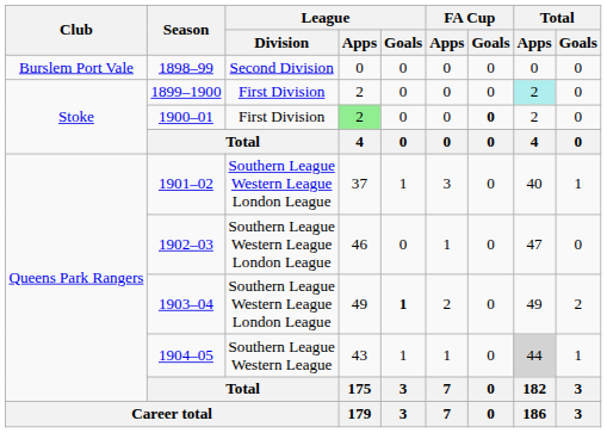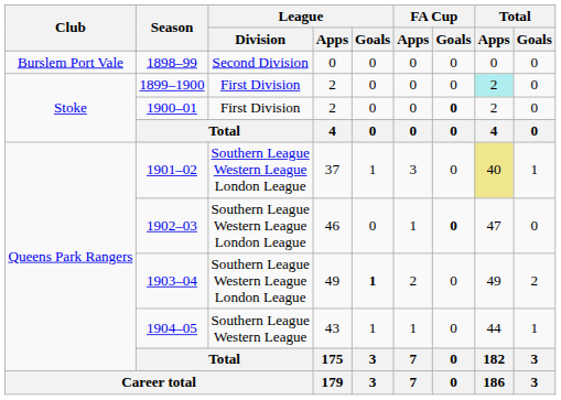1900–01 | League / Apps: lightgreen background -> no background
1901–02 | Total / Apps: no background -> khaki background
1902–03 | FA Cup / Goals: normal -> bold
1904–05 | Total / Apps: lightgrey background -> no background
